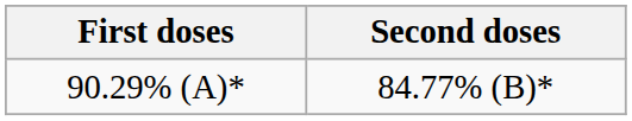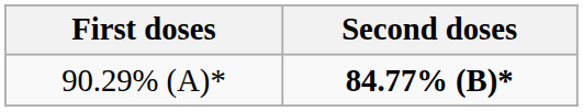90.29% (A)* | Second doses: normal -> bold
